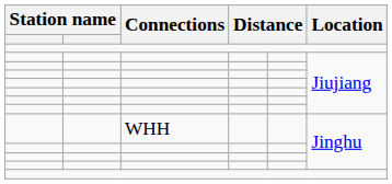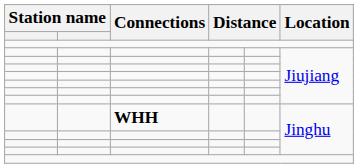WHH | Connections: normal -> bold
